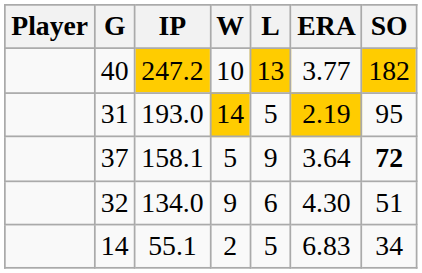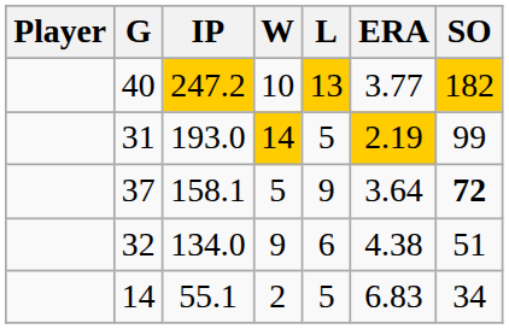193.0 | SO: 95 -> 99
134.0 | ERA: 4.30 -> 4.38
